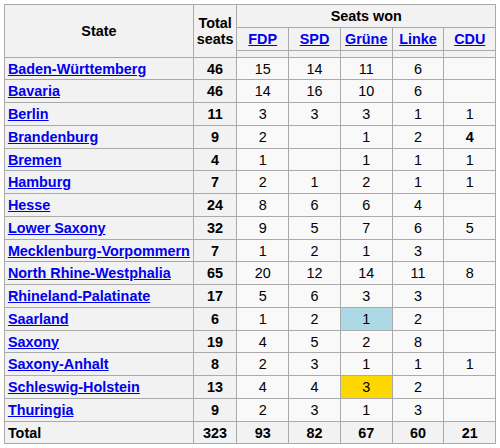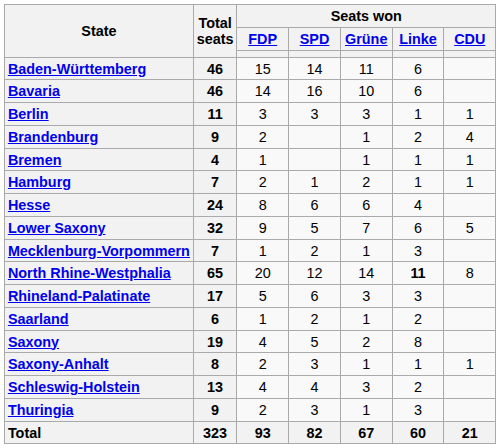Brandenburg | Seats won / CDU: bold -> normal
North Rhine-Westphalia | Seats won / Linke: normal -> bold
Saarland | Seats won / Grüne: lightblue background -> no background
Schleswig-Holstein | Seats won / Grüne: gold background -> no background
